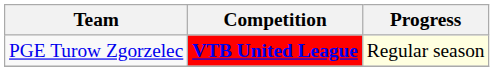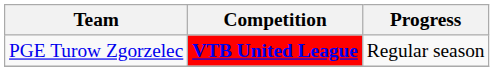PGE Turow Zgorzelec | Progress: lightyellow background -> no background
